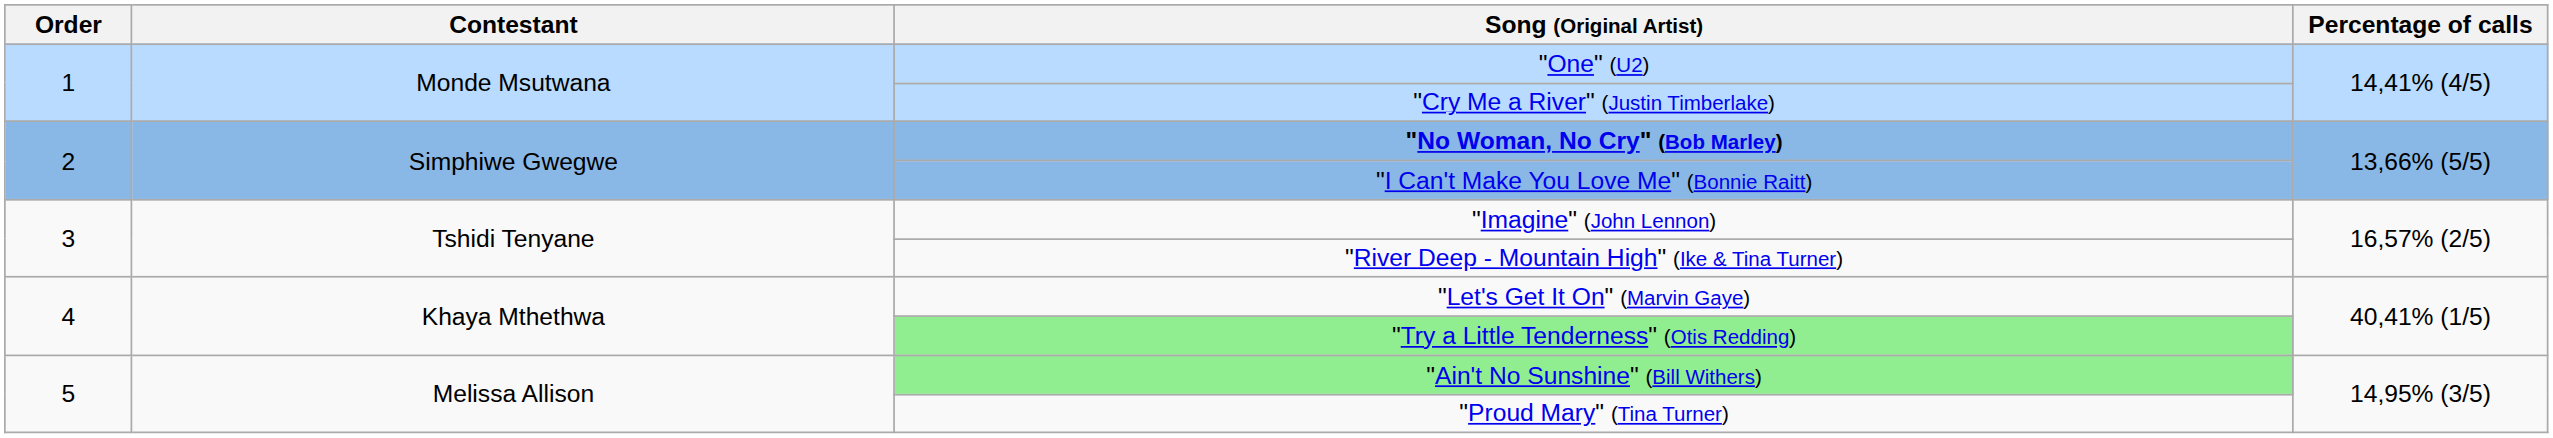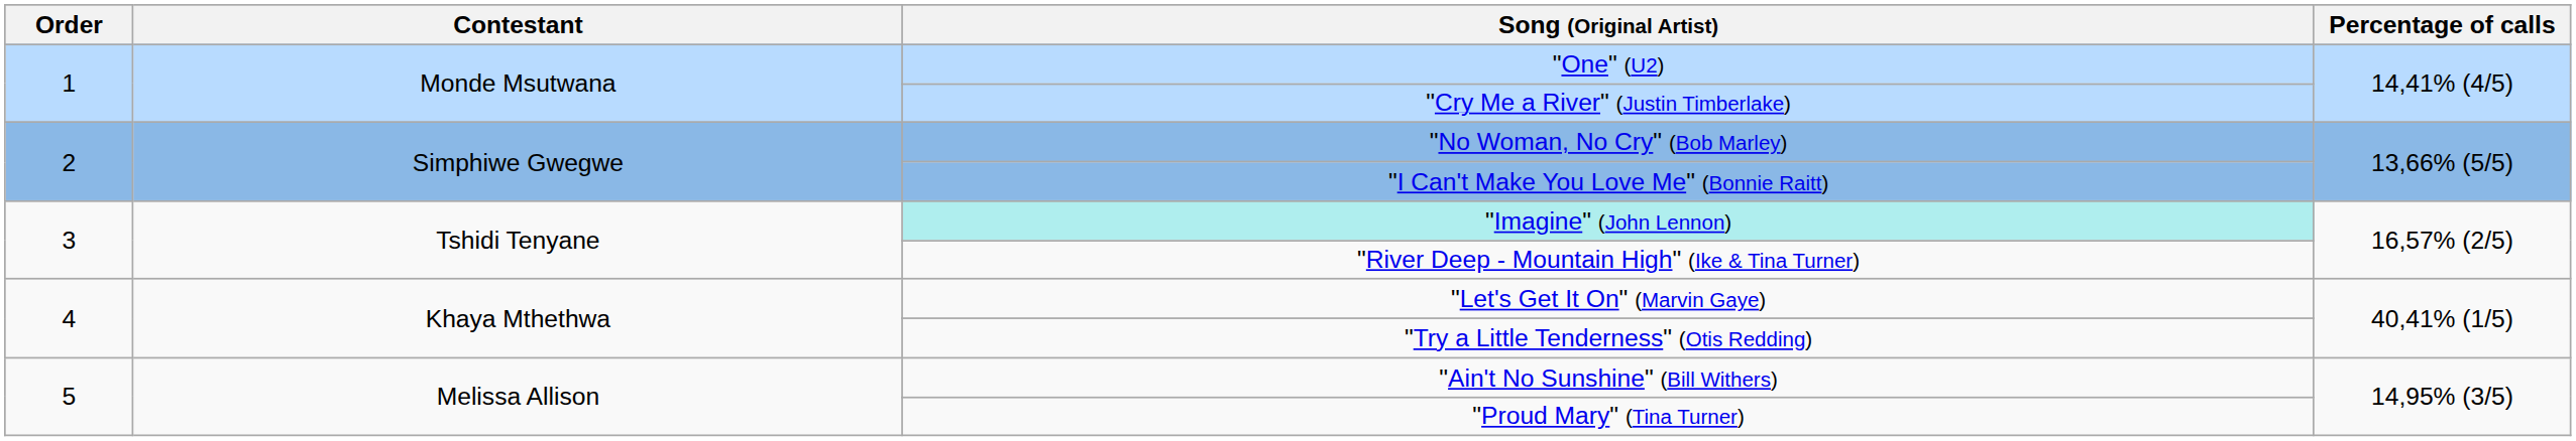"No Woman, No Cry" (Bob Marley) | Song (Original Artist): bold -> normal
"Imagine" (John Lennon) | Song (Original Artist): no background -> paleturquoise background
"Try a Little Tenderness" (Otis Redding) | Song (Original Artist): lightgreen background -> no background
"Ain't No Sunshine" (Bill Withers) | Song (Original Artist): lightgreen background -> no background
